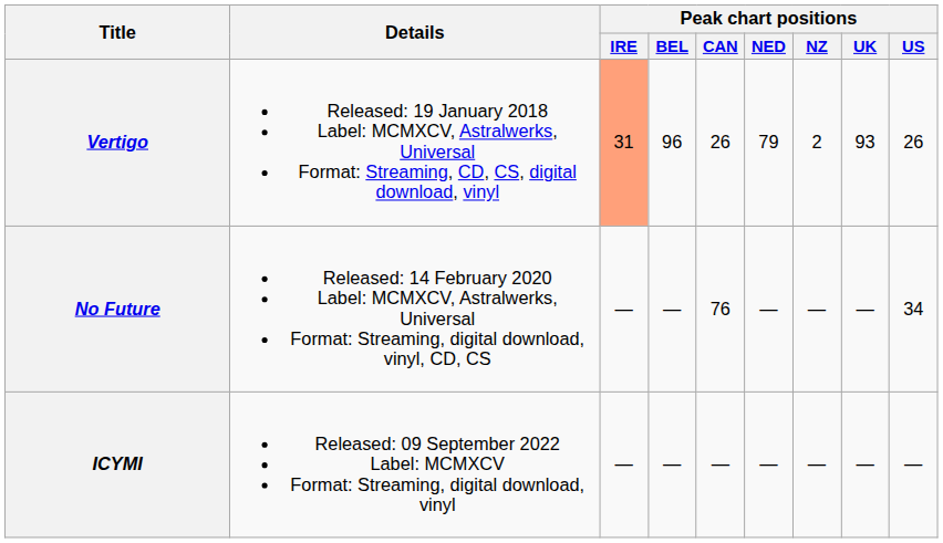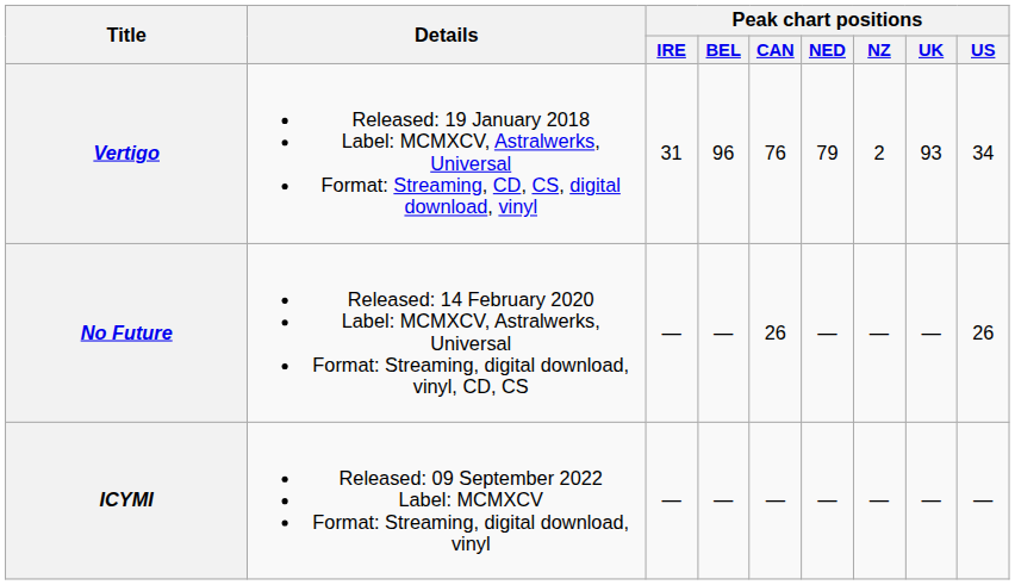Vertigo | Peak chart positions / IRE: lightsalmon background -> no background
Vertigo | Peak chart positions / CAN: 26 -> 76
Vertigo | Peak chart positions / US: 26 -> 34
No Future | Peak chart positions / CAN: 76 -> 26
No Future | Peak chart positions / US: 34 -> 26
